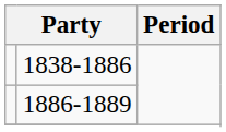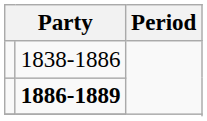1886-1889 | column 2: normal -> bold
